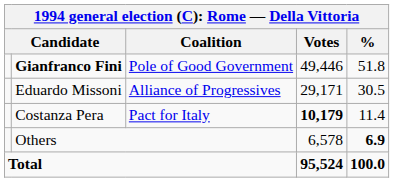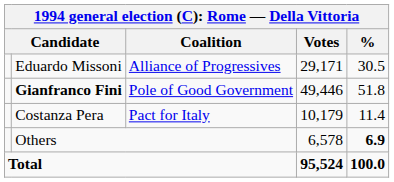rows swapped: Gianfranco Fini <-> Eduardo Missoni
Costanza Pera | Votes: bold -> normal
